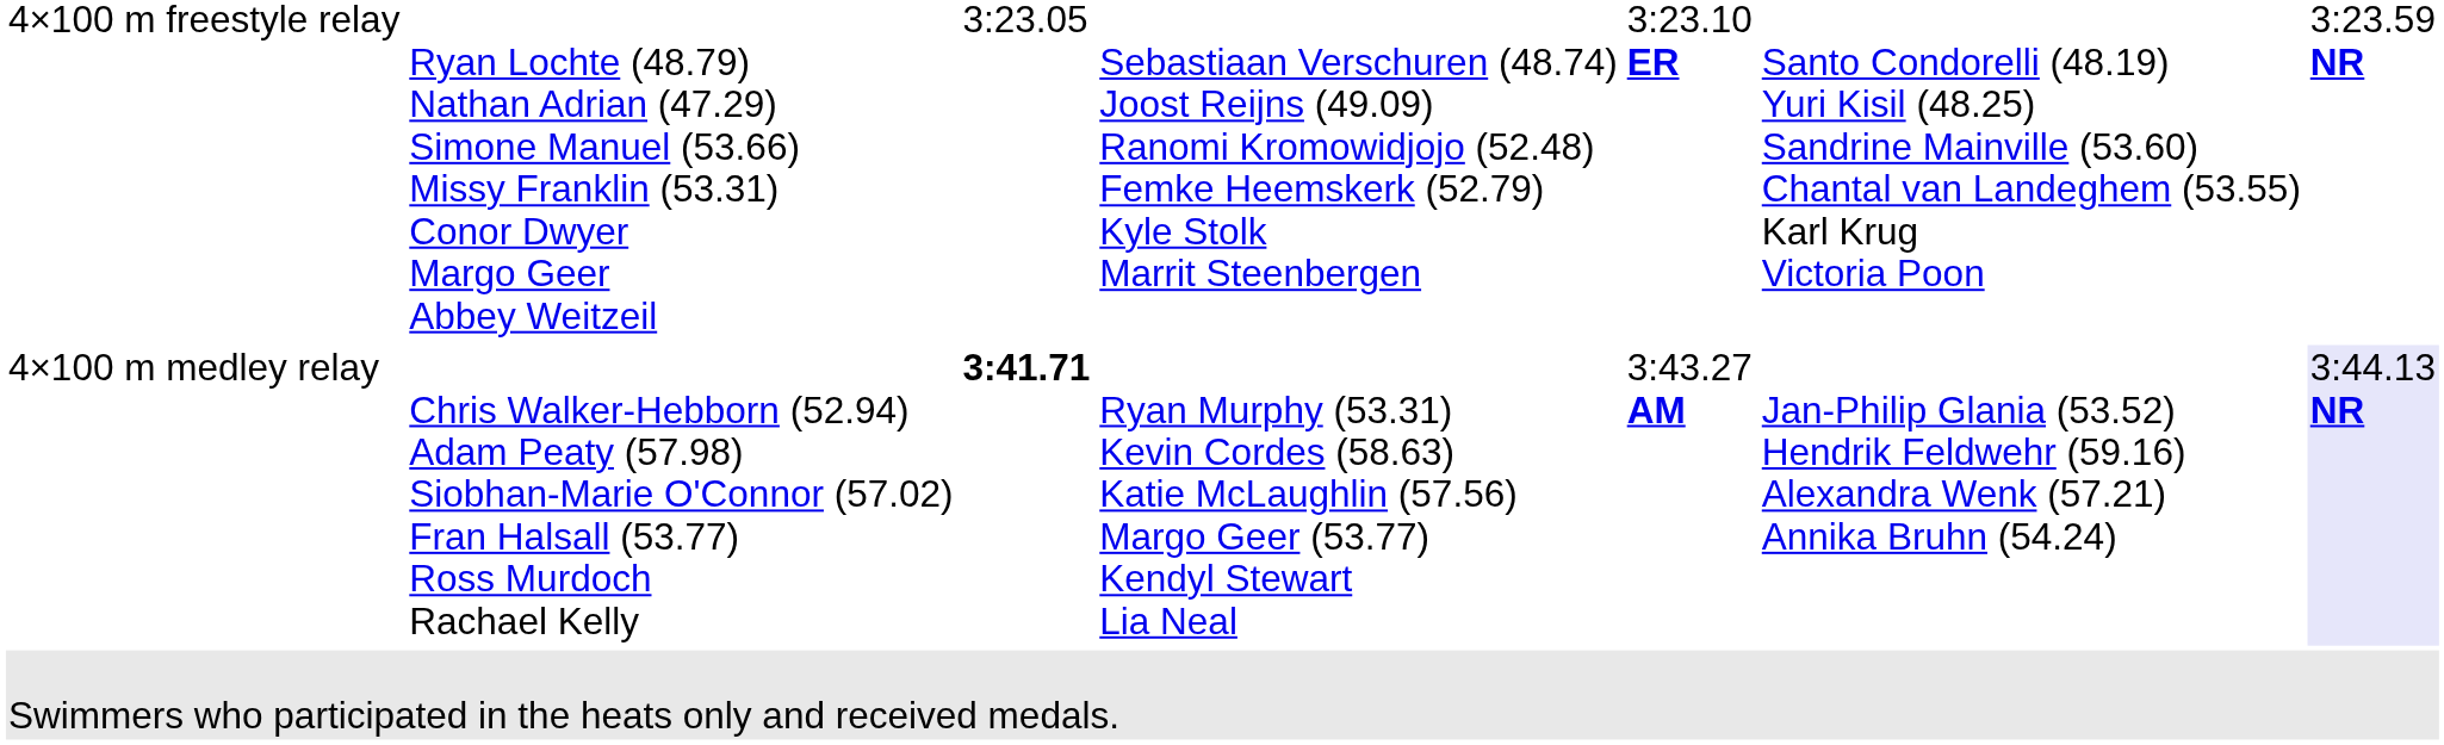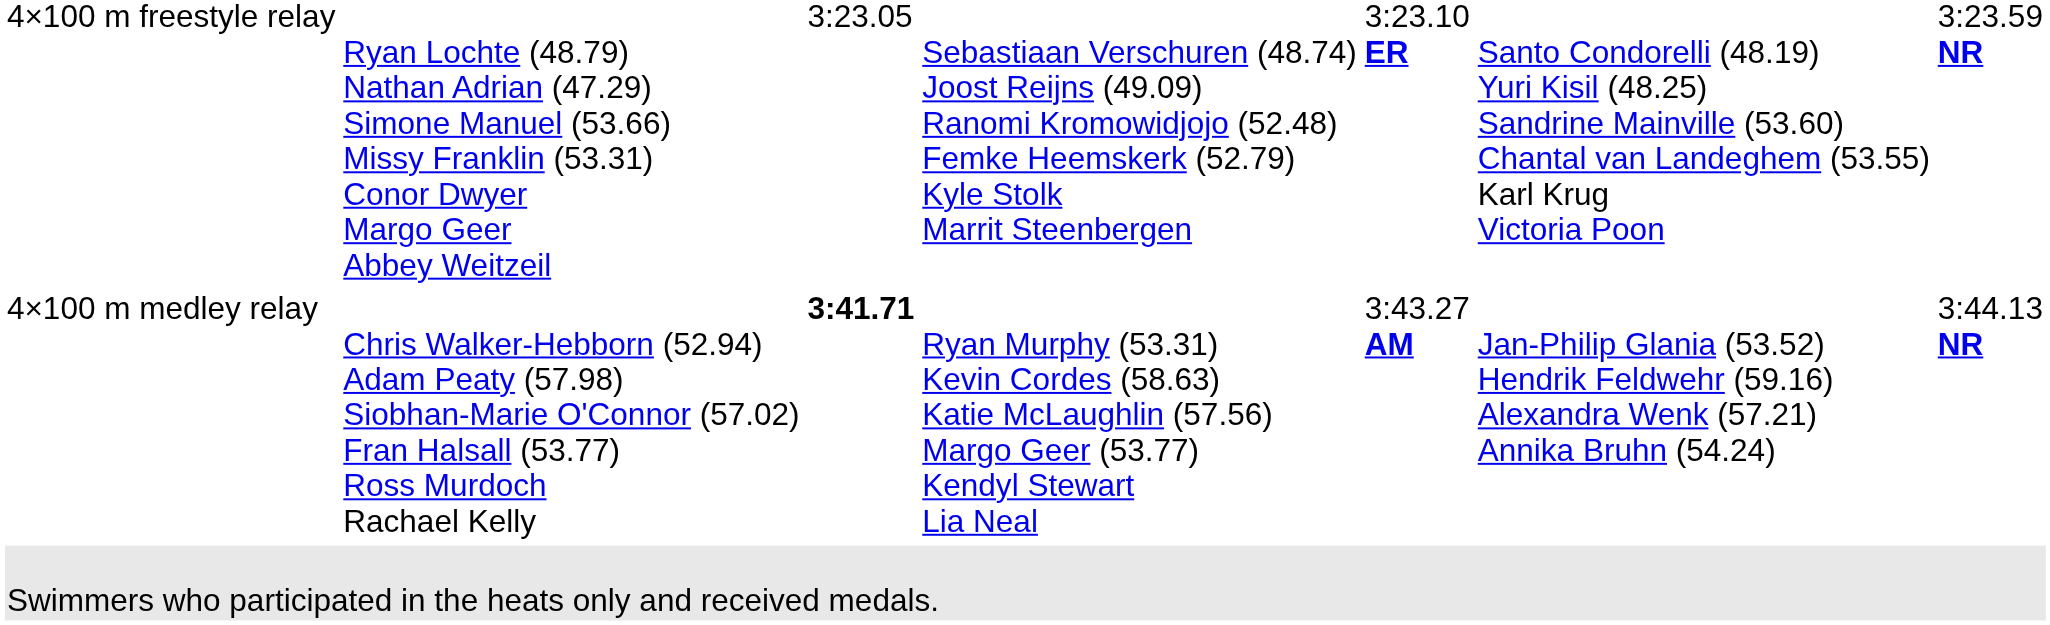4×100 m medley relay | column 7: lavender background -> no background
